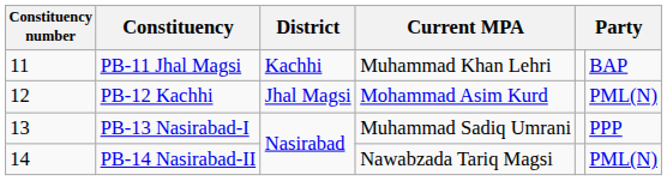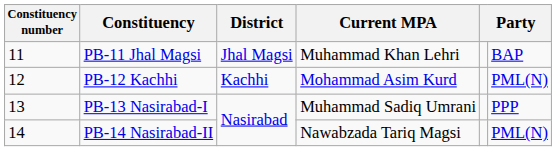PB-11 Jhal Magsi | District: Kachhi -> Jhal Magsi
PB-12 Kachhi | District: Jhal Magsi -> Kachhi
